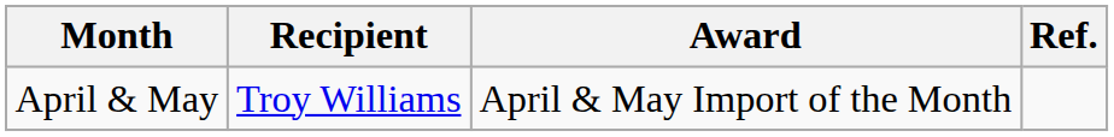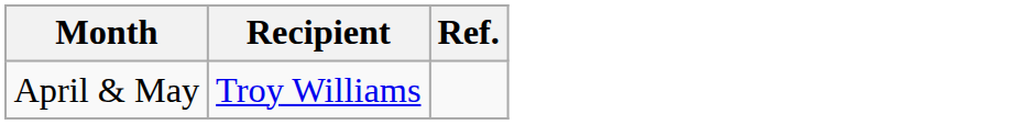- column: Award | April & May Import of the Month
